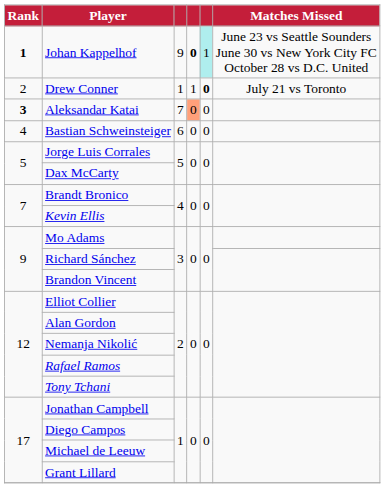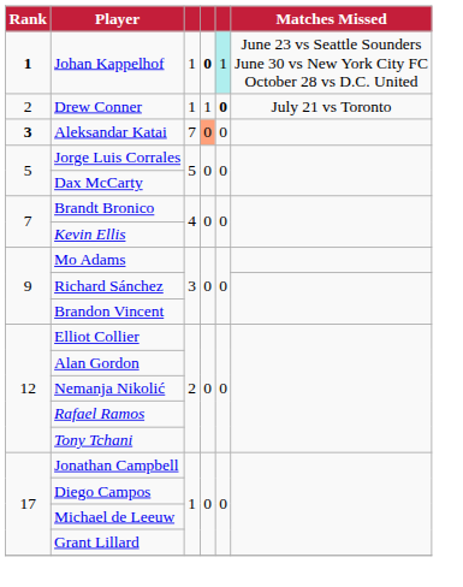Johan Kappelhof | column 3: 9 -> 1
- row: 4 | Bastian Schweinsteiger | 6 | 0 | 0
